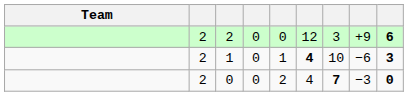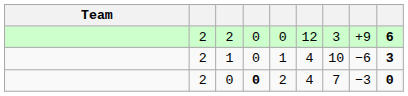row 3 | column 6: bold -> normal
row 4 | column 4: normal -> bold
row 4 | column 7: bold -> normal
